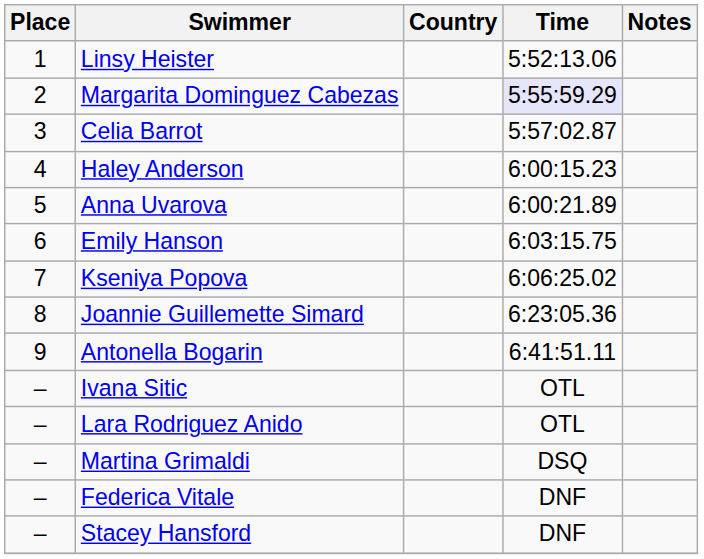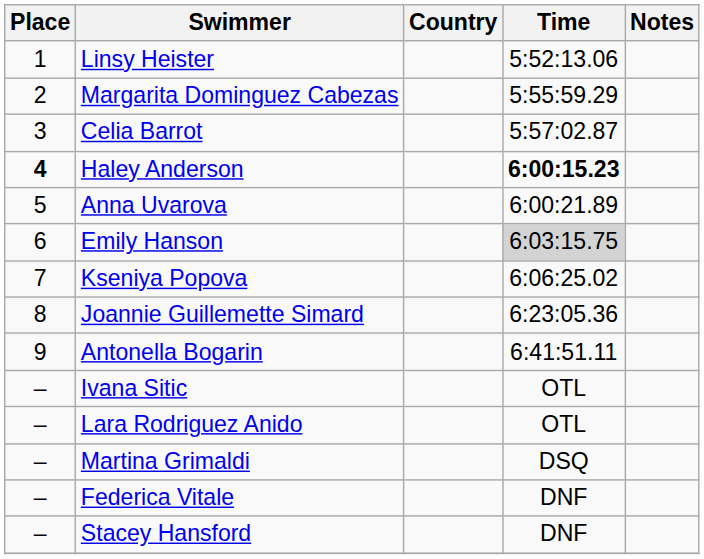Margarita Dominguez Cabezas | Time: lavender background -> no background
Haley Anderson | Place: normal -> bold
Haley Anderson | Time: normal -> bold
Emily Hanson | Time: no background -> lightgrey background
